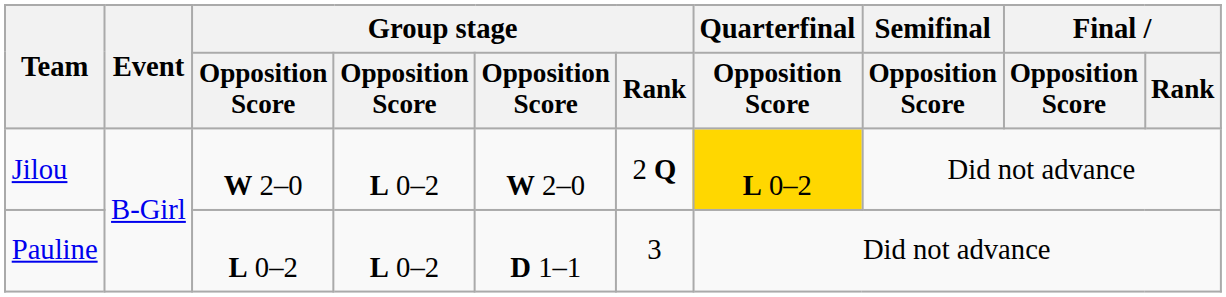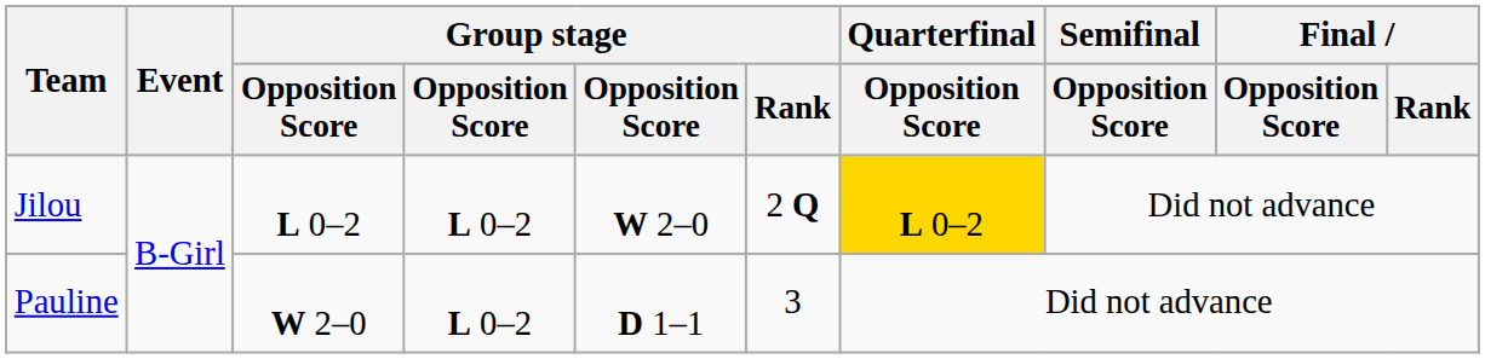Jilou | column 3: W 2–0 -> L 0–2
Pauline | column 3: L 0–2 -> W 2–0
